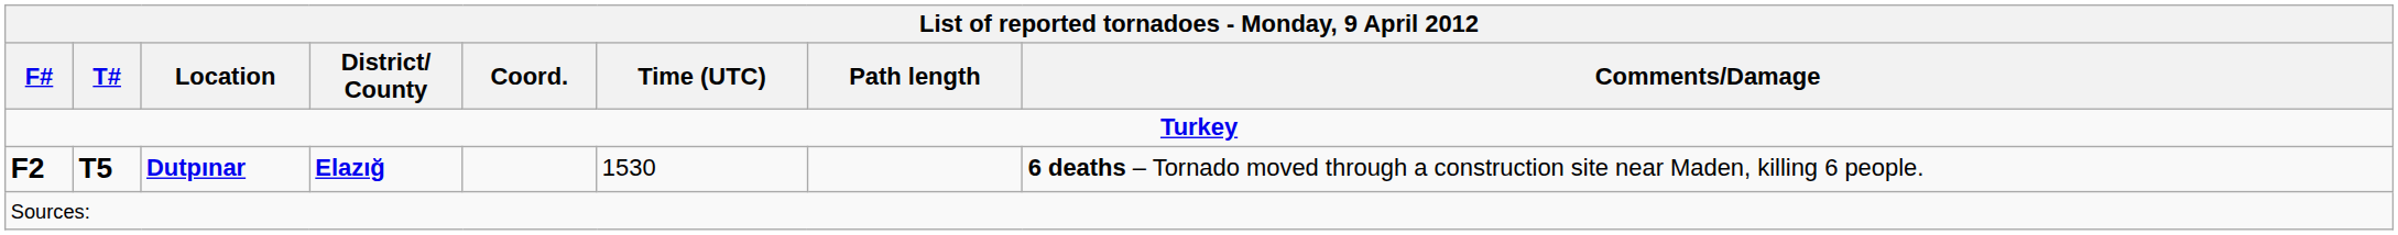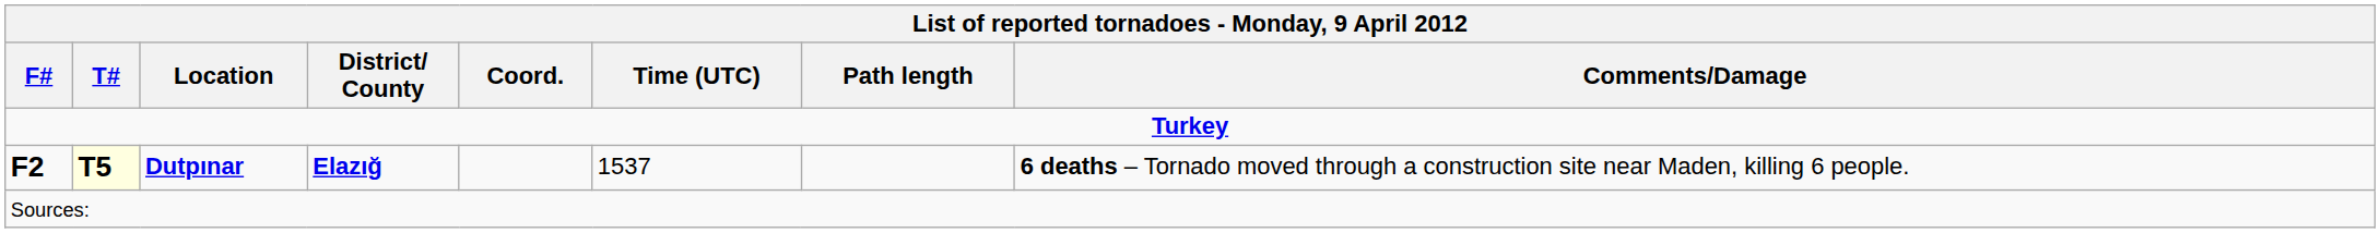F2 | T#: no background -> lightyellow background
F2 | Time (UTC): 1530 -> 1537
